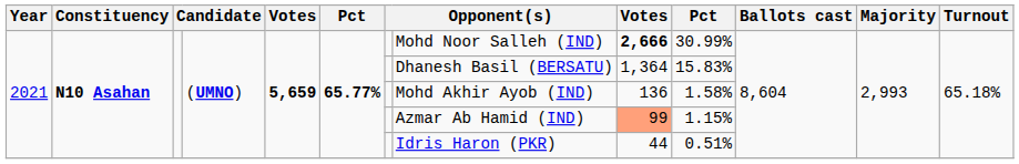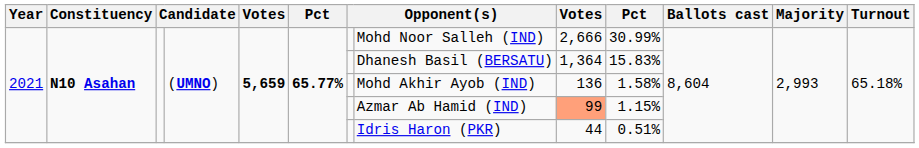row 2 | column 9: bold -> normal
